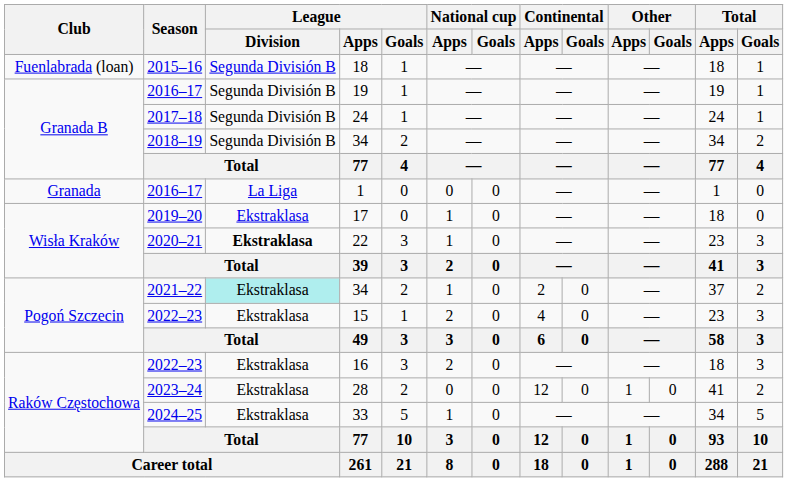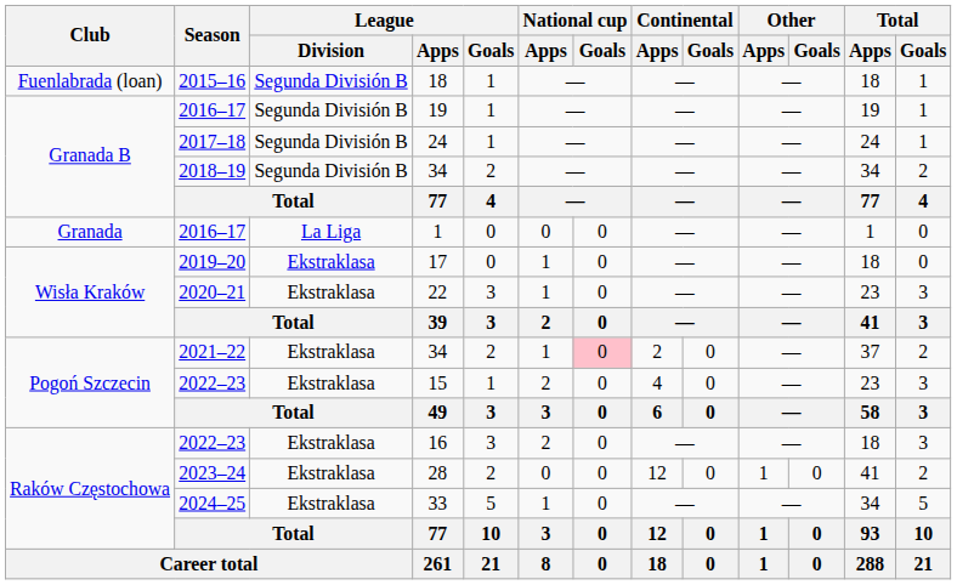22 | League / Division: bold -> normal
2021–22 / 34 | League / Division: paleturquoise background -> no background
2021–22 / 34 | National cup / Goals: no background -> pink background
